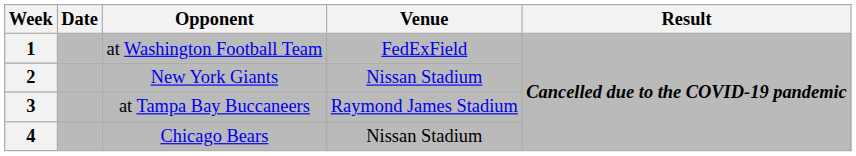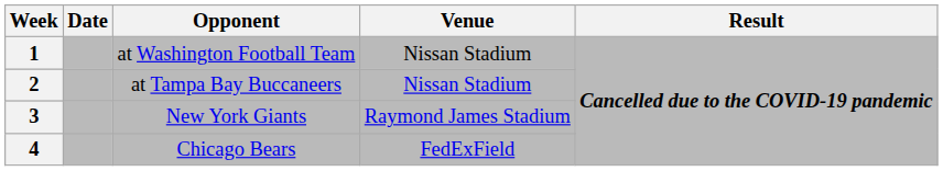1 | Venue: FedExField -> Nissan Stadium
2 | Opponent: New York Giants -> at Tampa Bay Buccaneers
3 | Opponent: at Tampa Bay Buccaneers -> New York Giants
4 | Venue: Nissan Stadium -> FedExField
